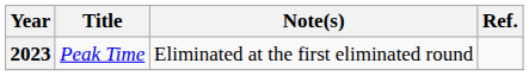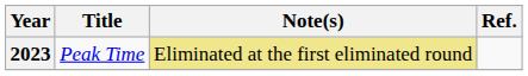2023 | Note(s): no background -> khaki background
